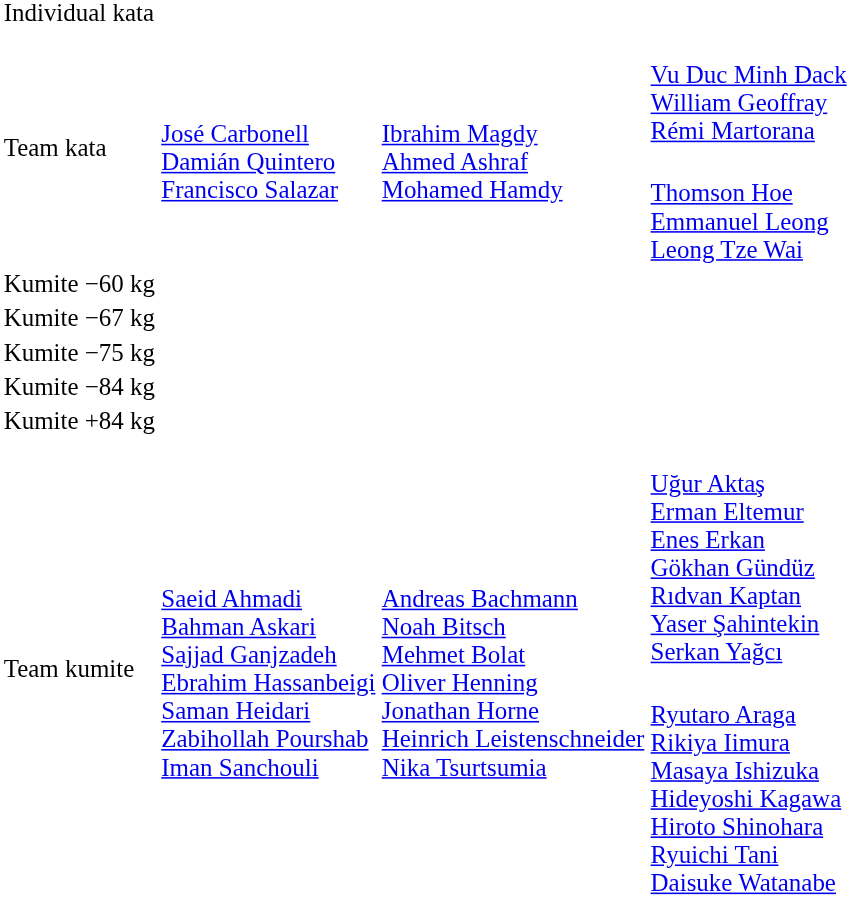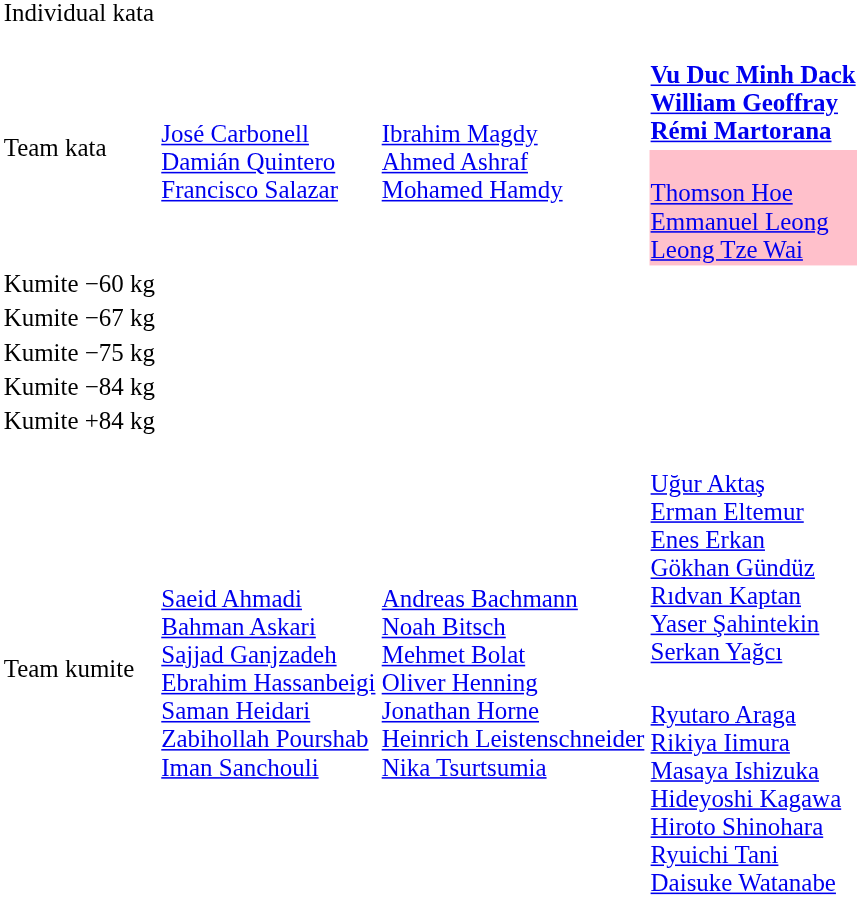Team kata / Vu Duc Minh Dack William Geoffray Rémi Martorana | column 4: normal -> bold
Team kata / Thomson Hoe Emmanuel Leong Leong Tze Wai | column 4: no background -> pink background
